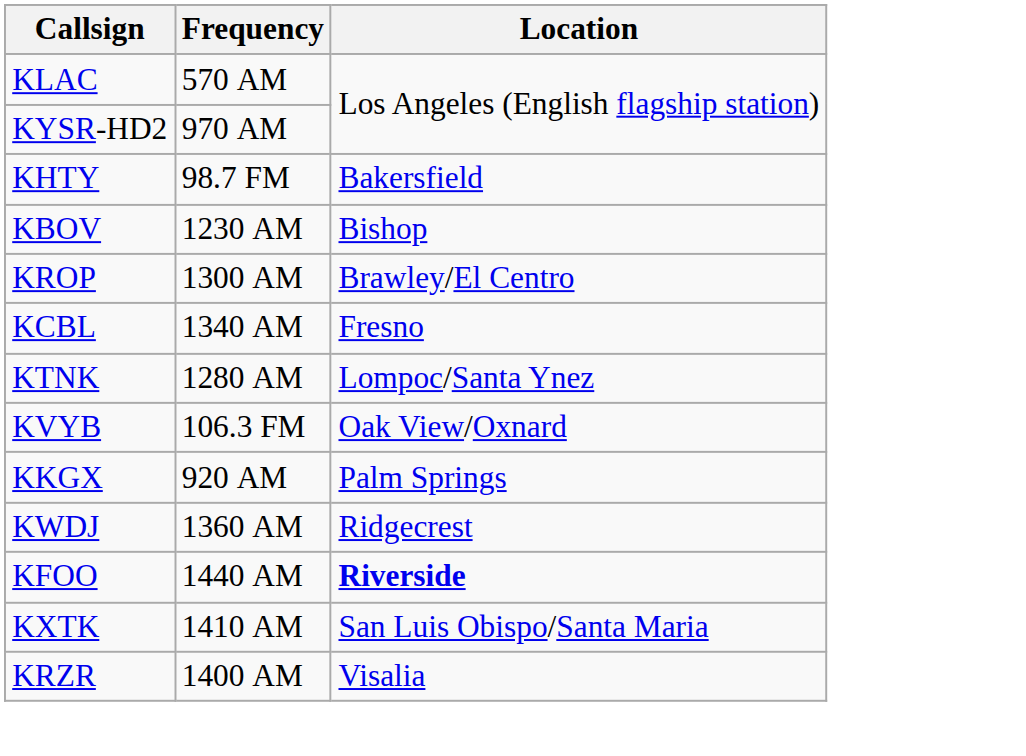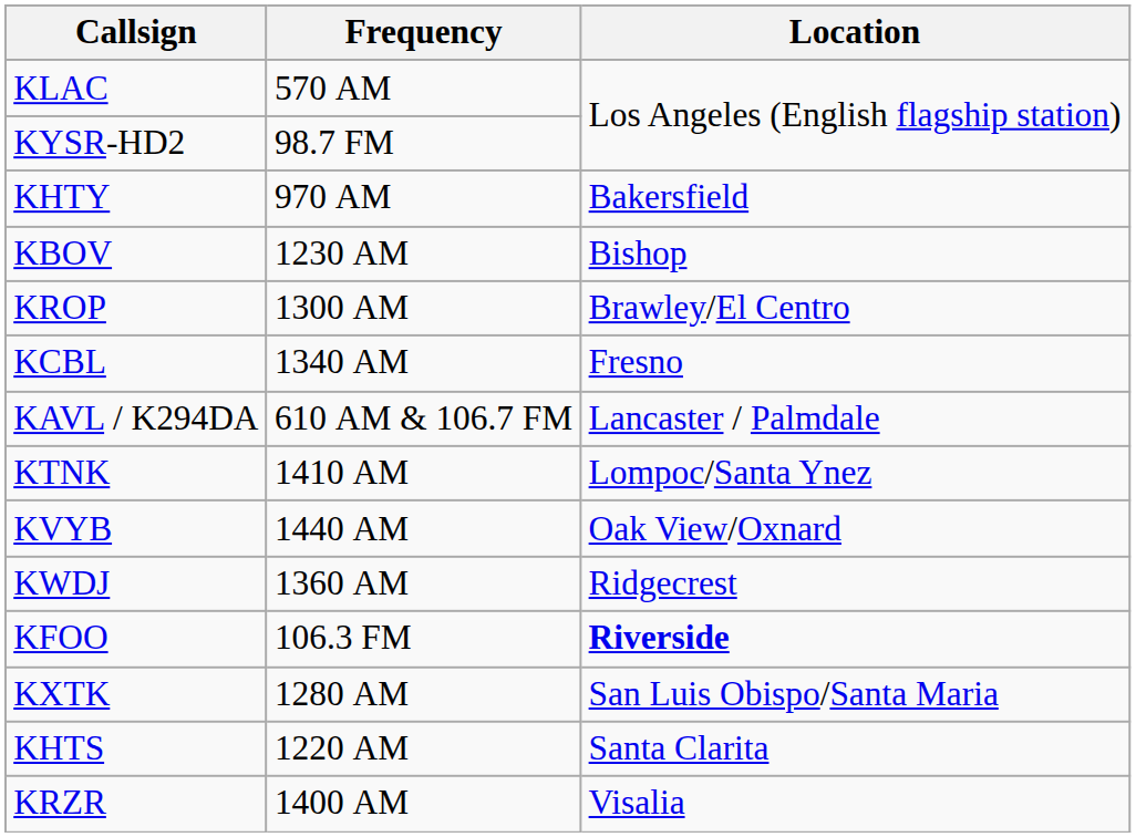KYSR-HD2 | Frequency: 970 AM -> 98.7 FM
KHTY | Frequency: 98.7 FM -> 970 AM
+ row: KAVL / K294DA | 610 AM & 106.7 FM | Lancaster / Palmdale
KTNK | Frequency: 1280 AM -> 1410 AM
KVYB | Frequency: 106.3 FM -> 1440 AM
- row: KKGX | 920 AM | Palm Springs
KFOO | Frequency: 1440 AM -> 106.3 FM
KXTK | Frequency: 1410 AM -> 1280 AM
+ row: KHTS | 1220 AM | Santa Clarita
